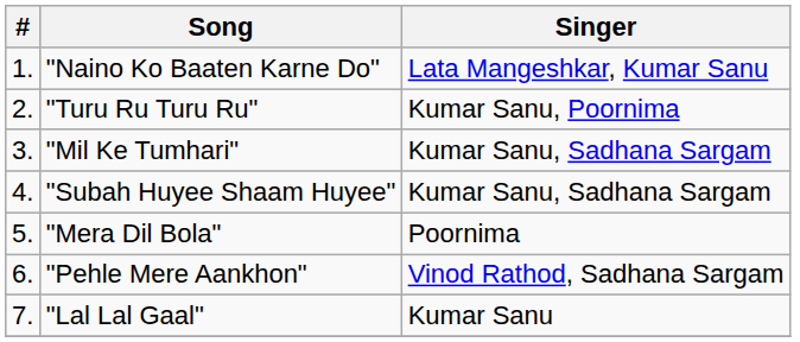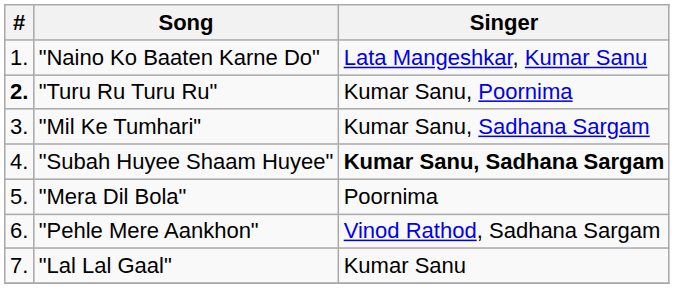"Turu Ru Turu Ru" | #: normal -> bold
"Subah Huyee Shaam Huyee" | Singer: normal -> bold
